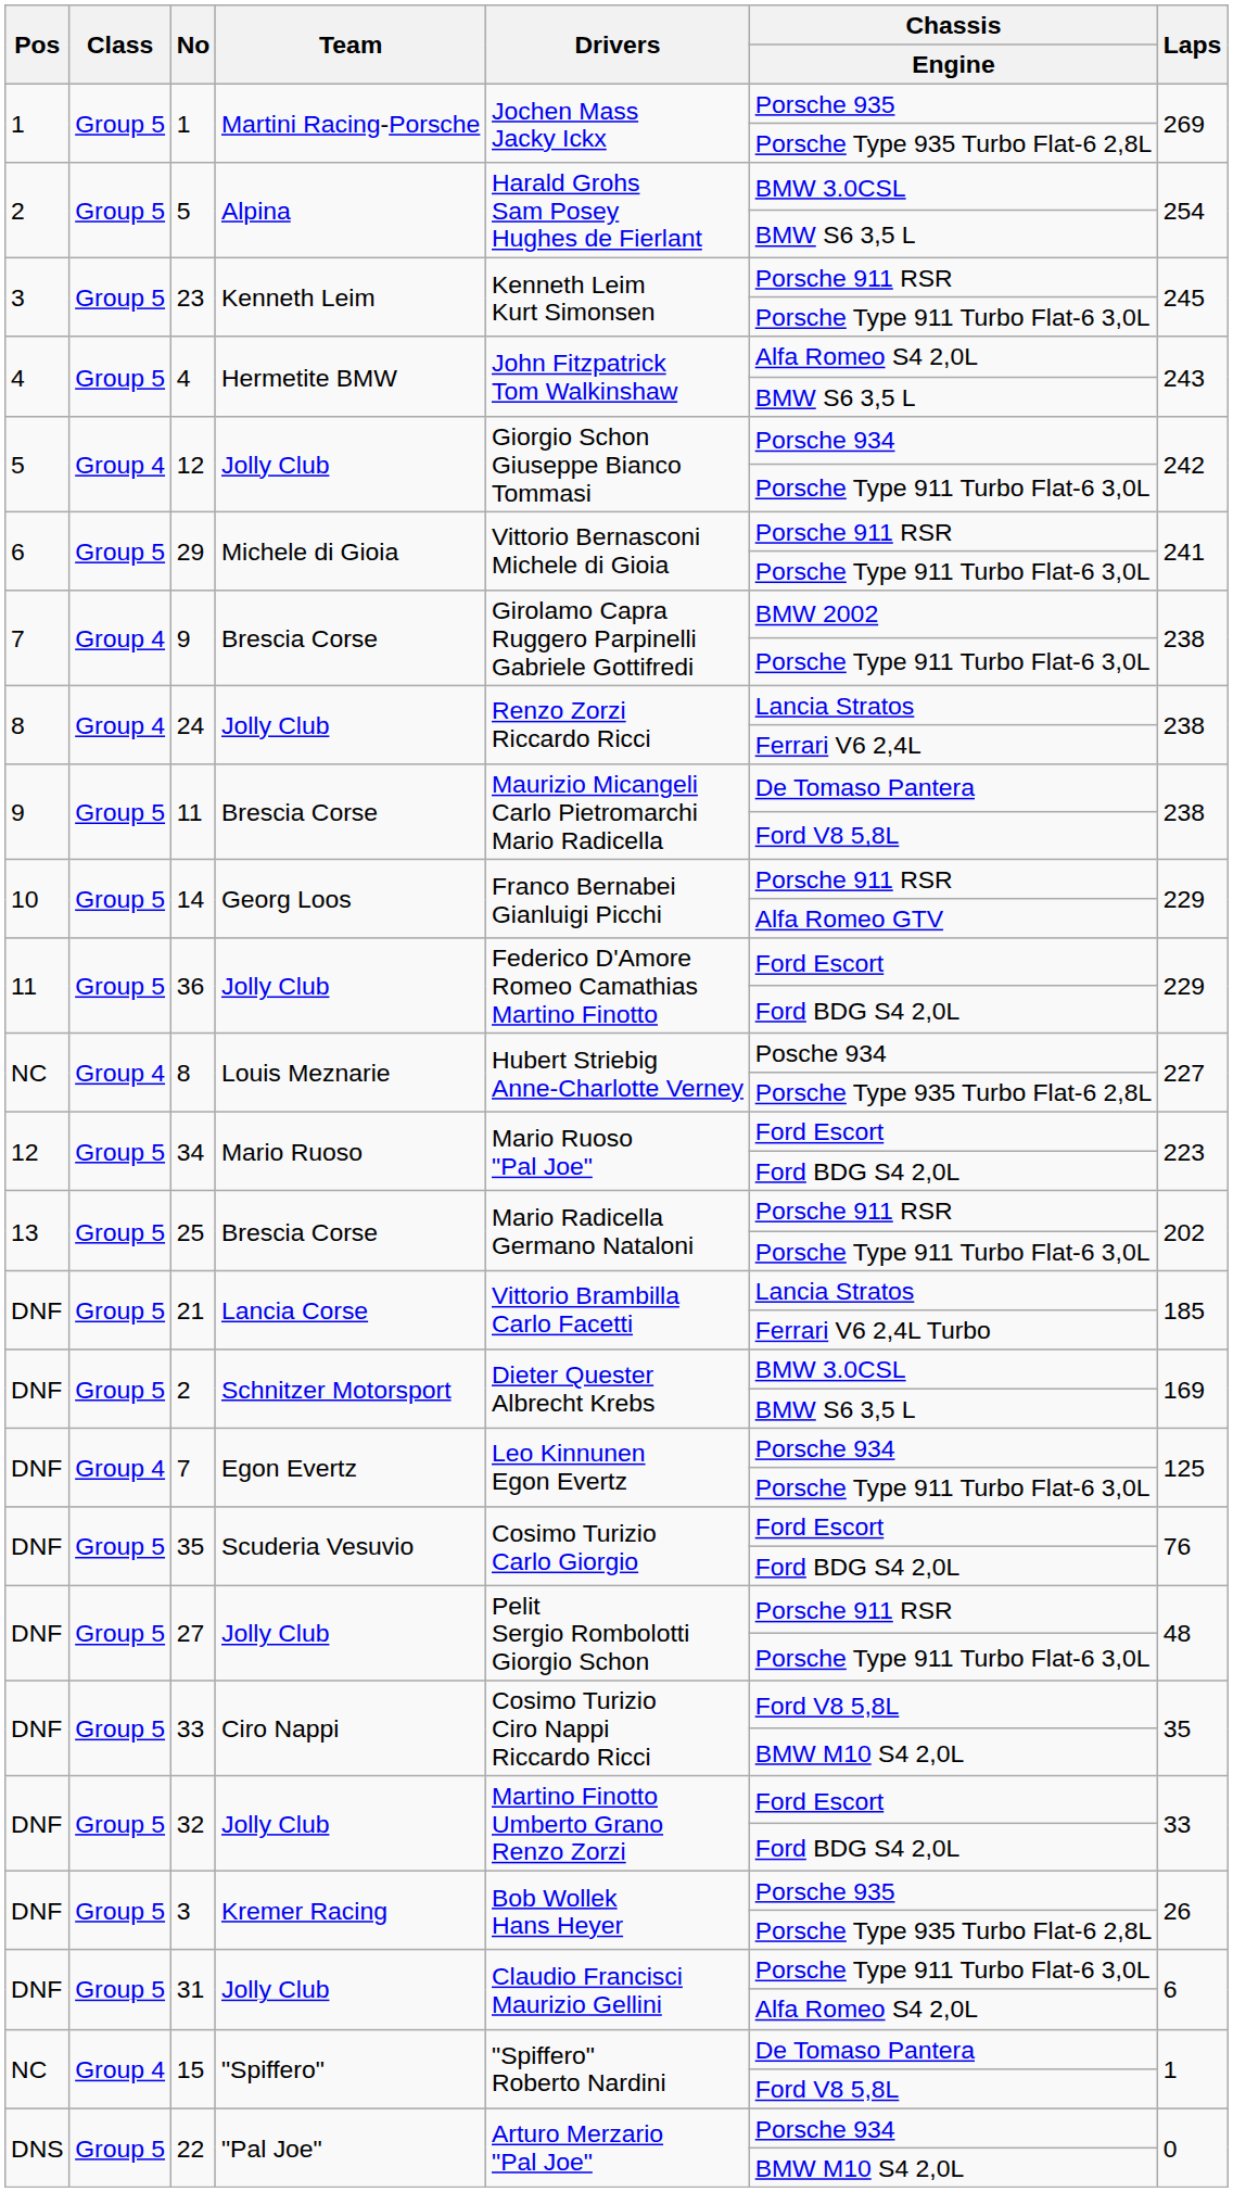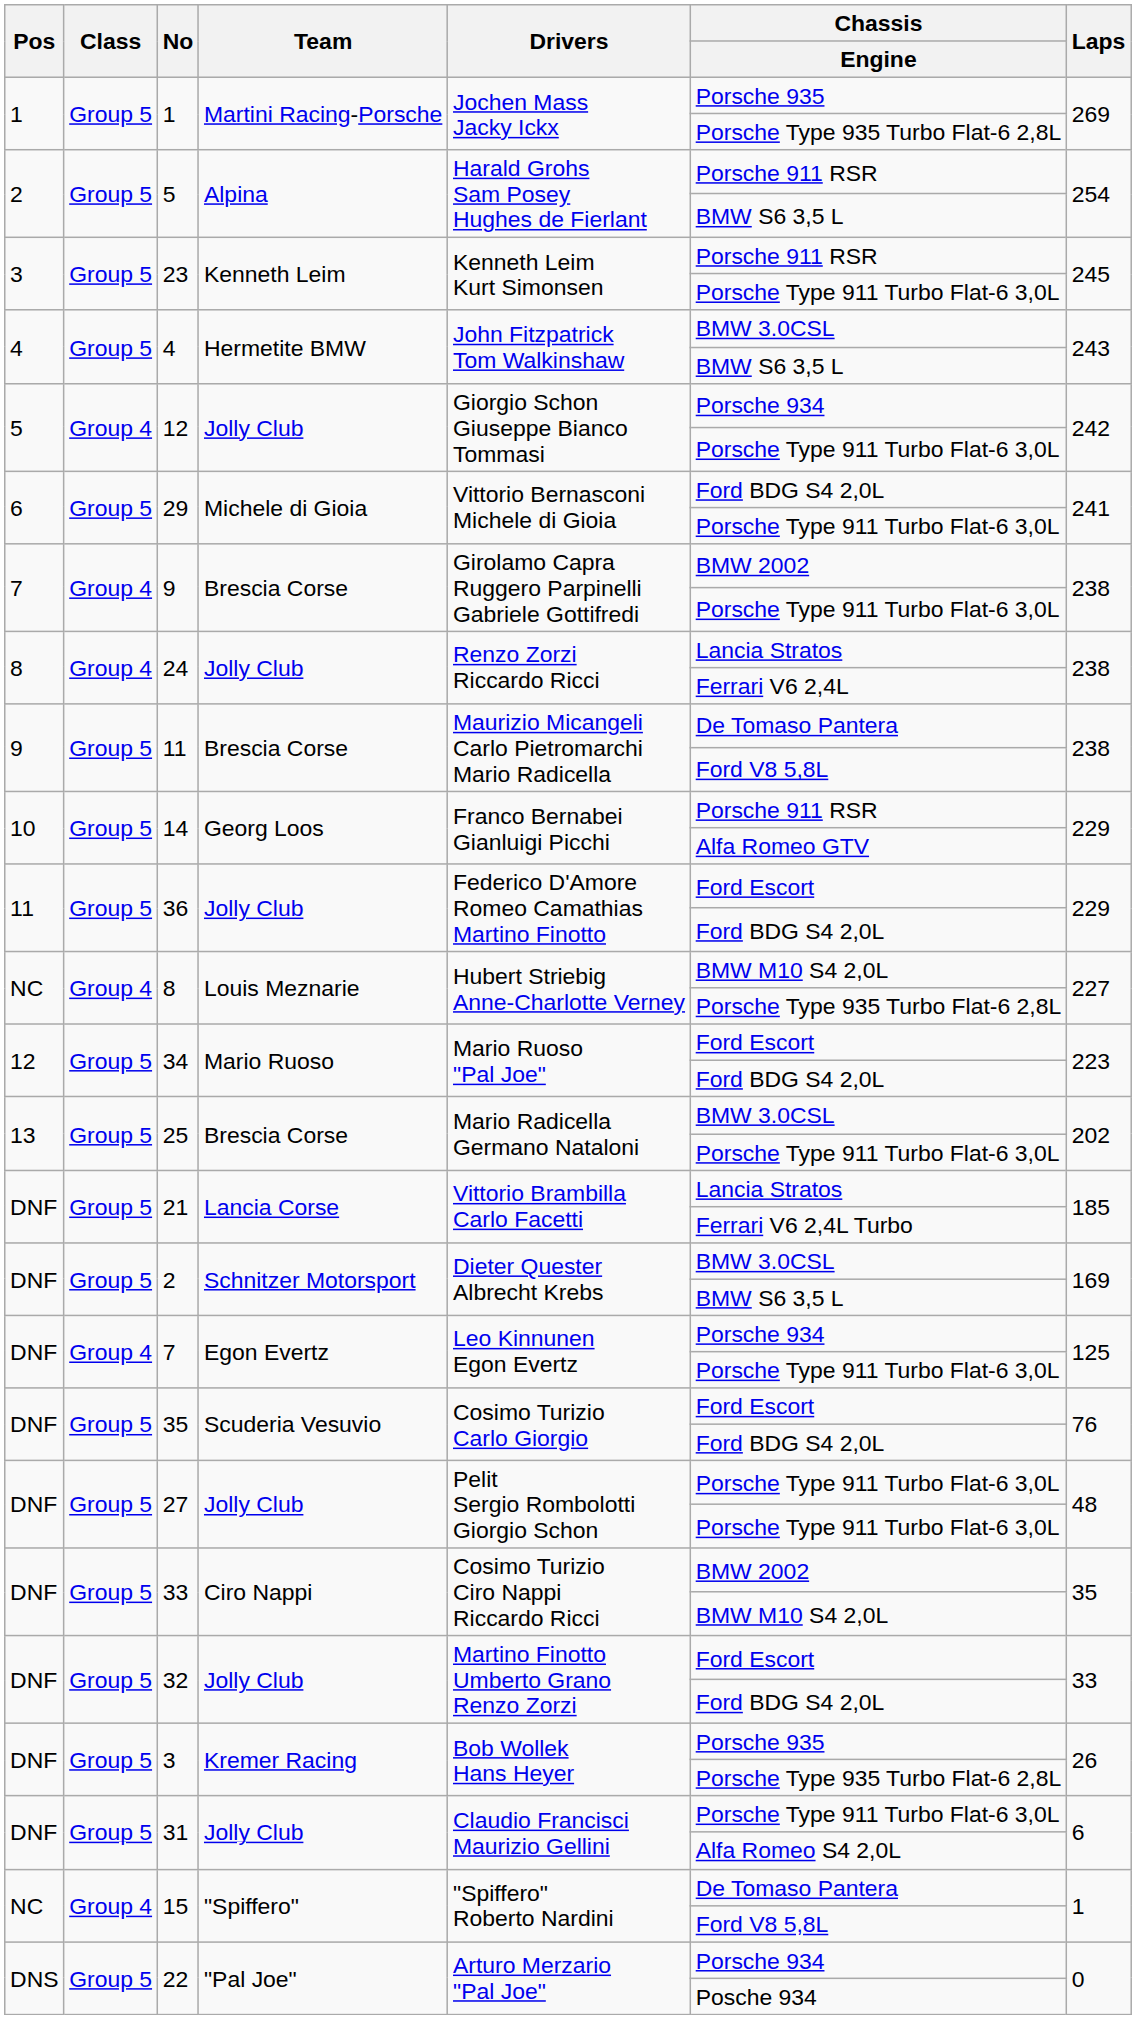row 5 | Chassis / Engine: BMW 3.0CSL -> Porsche 911 RSR
row 9 | Chassis / Engine: Alfa Romeo S4 2,0L -> BMW 3.0CSL
row 13 | Chassis / Engine: Porsche 911 RSR -> Ford BDG S4 2,0L
row 25 | Chassis / Engine: Posche 934 -> BMW M10 S4 2,0L
row 29 | Chassis / Engine: Porsche 911 RSR -> BMW 3.0CSL
row 39 | Chassis / Engine: Porsche 911 RSR -> Porsche Type 911 Turbo Flat-6 3,0L
row 41 | Chassis / Engine: Ford V8 5,8L -> BMW 2002
row 52 | Chassis / Engine: BMW M10 S4 2,0L -> Posche 934
